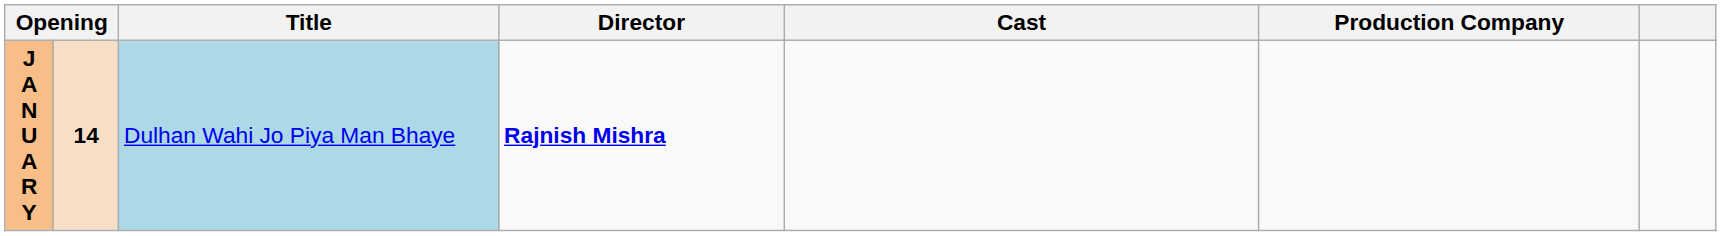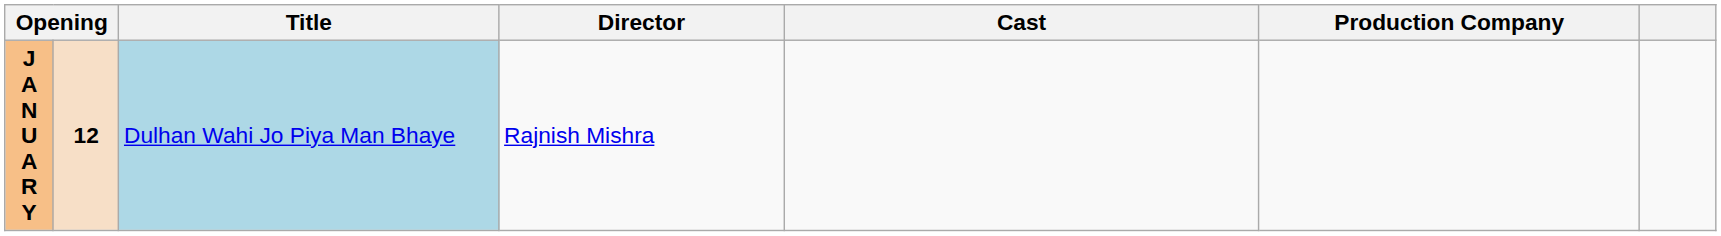J A N U A R Y | column 2: 14 -> 12
J A N U A R Y | Director: bold -> normal
